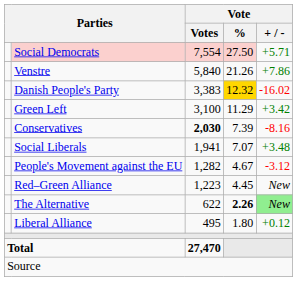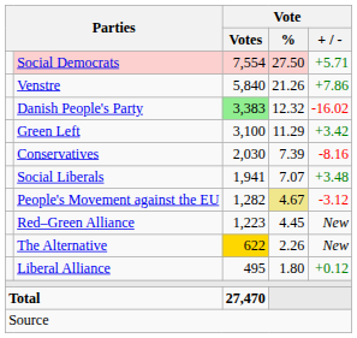Danish People's Party | Vote / Votes: no background -> lightgreen background
Danish People's Party | Vote / %: gold background -> no background
Conservatives | Vote / Votes: bold -> normal
People's Movement against the EU | Vote / %: no background -> khaki background
The Alternative | Vote / Votes: no background -> gold background
The Alternative | Vote / %: bold -> normal
The Alternative | Vote / + / -: lightgreen background -> no background
